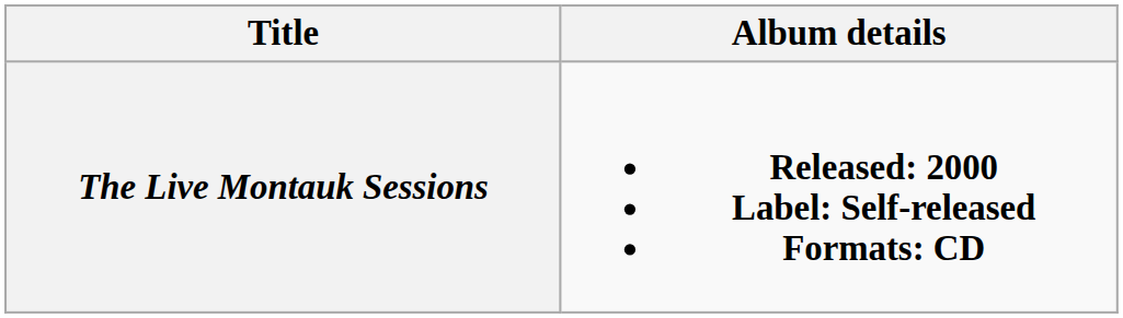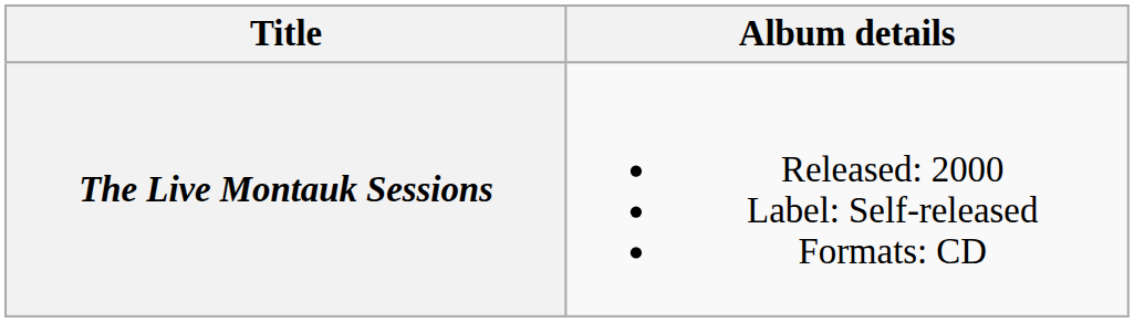The Live Montauk Sessions | Album details: bold -> normal
